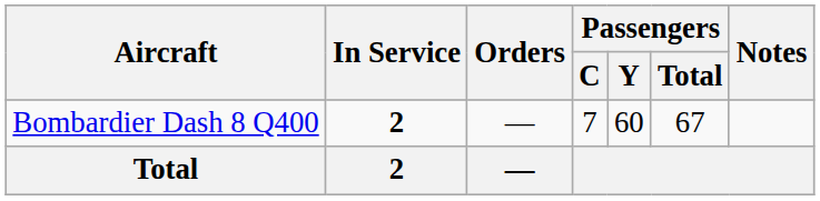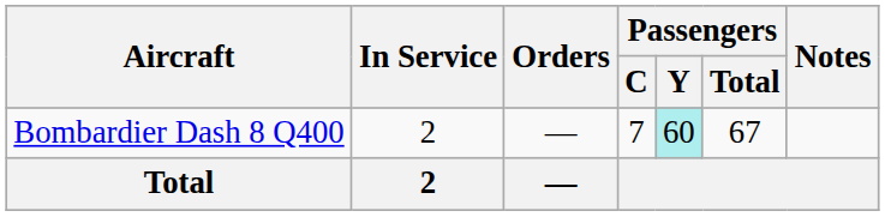Bombardier Dash 8 Q400 | In Service: bold -> normal
Bombardier Dash 8 Q400 | Passengers / Y: no background -> paleturquoise background
